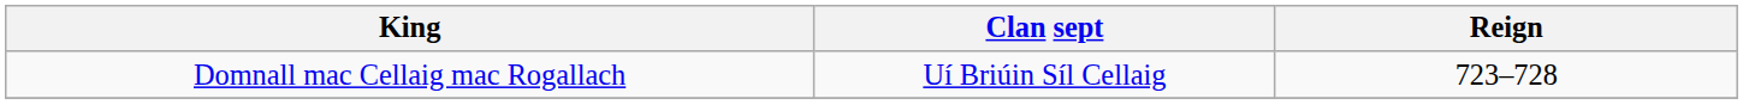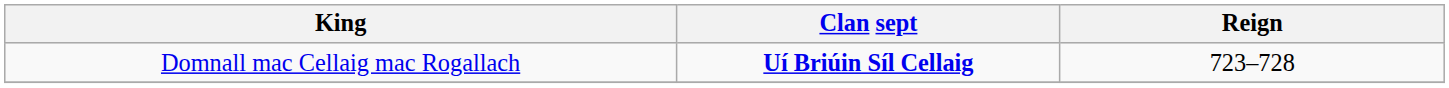Domnall mac Cellaig mac Rogallach | Clan sept: normal -> bold
